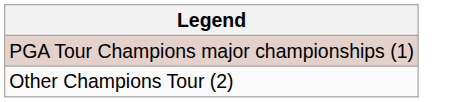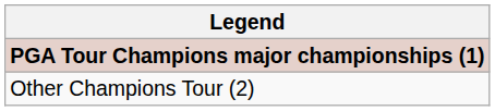row 2 | column 1: normal -> bold
